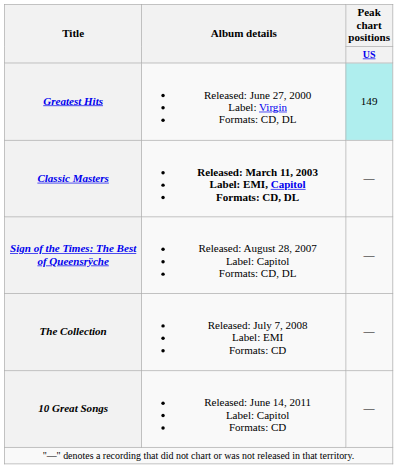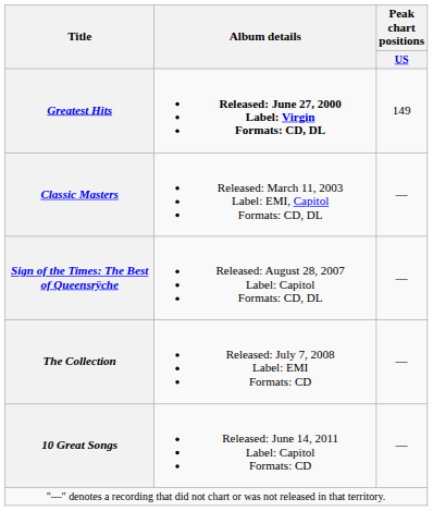Greatest Hits | Album details: normal -> bold
Greatest Hits | Peak chart positions / US: paleturquoise background -> no background
Classic Masters | Album details: bold -> normal
